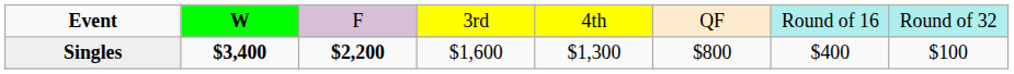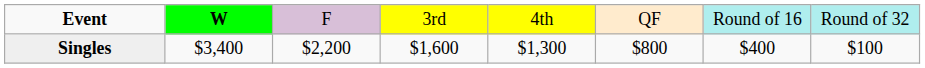Singles | column 2: bold -> normal
Singles | column 3: bold -> normal
